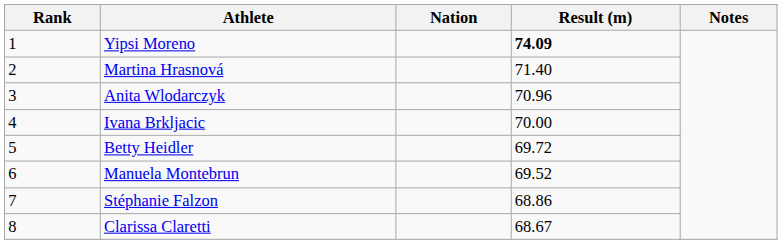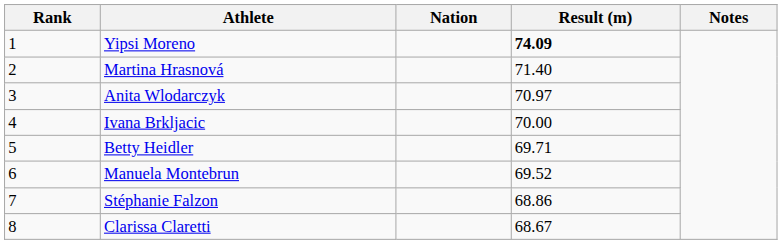Anita Wlodarczyk | Result (m): 70.96 -> 70.97
Betty Heidler | Result (m): 69.72 -> 69.71
